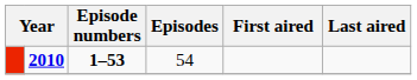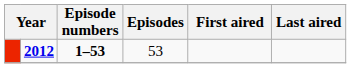row 2 | column 2: 2010 -> 2012
row 2 | Episodes: 54 -> 53
